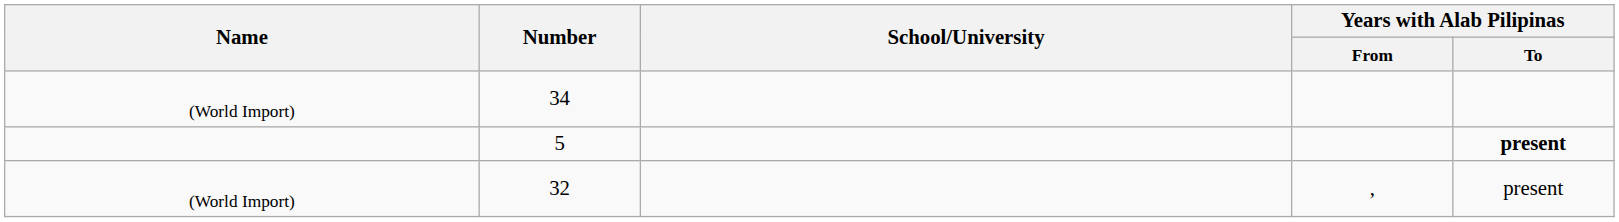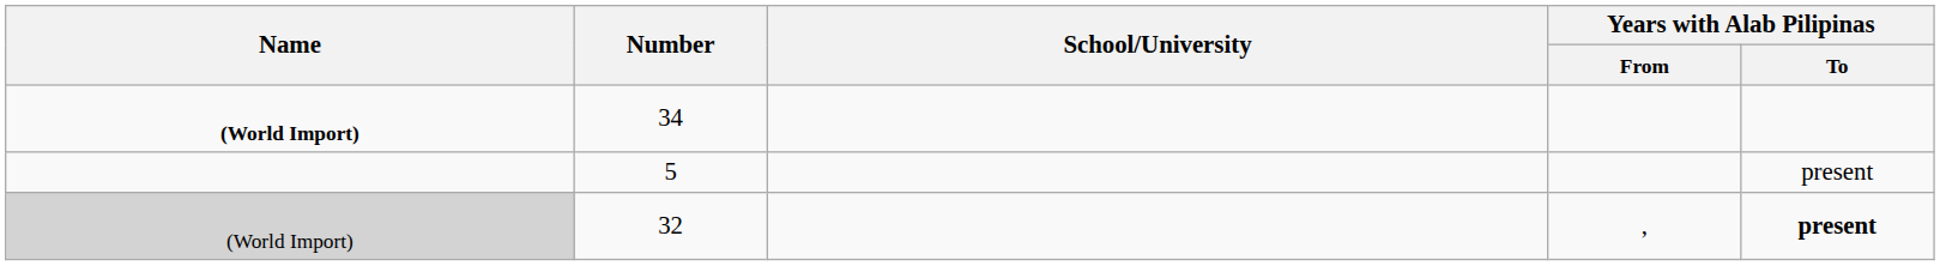34 | Name: normal -> bold
5 | Years with Alab Pilipinas / To: bold -> normal
32 | Name: no background -> lightgrey background
32 | Years with Alab Pilipinas / To: normal -> bold
